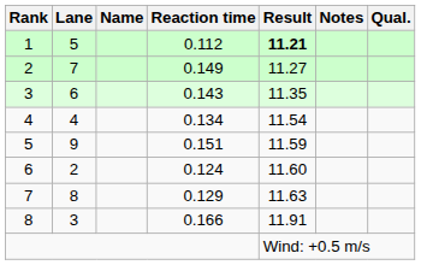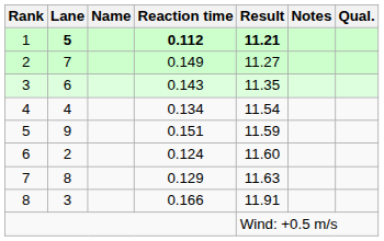1 | Lane: normal -> bold
1 | Reaction time: normal -> bold
